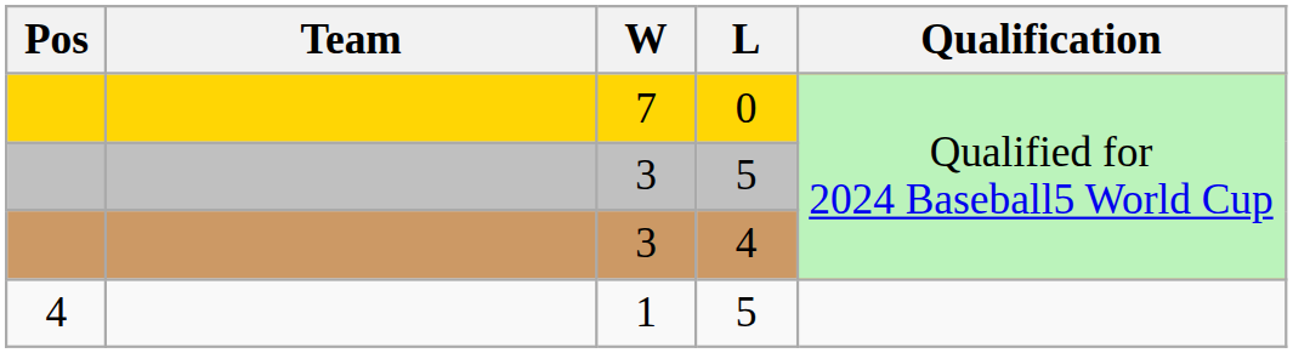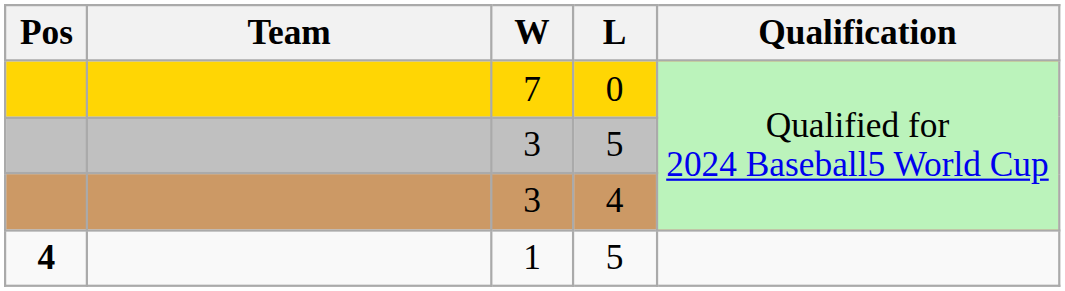1 | Pos: normal -> bold
